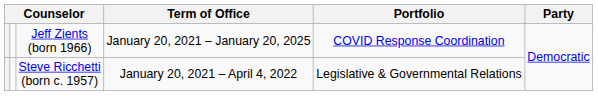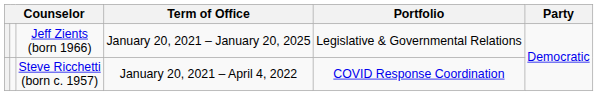Jeff Zients (born 1966) | Portfolio: COVID Response Coordination -> Legislative & Governmental Relations
Steve Ricchetti (born c. 1957) | Portfolio: Legislative & Governmental Relations -> COVID Response Coordination
